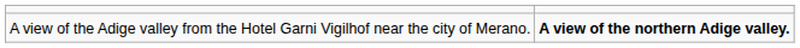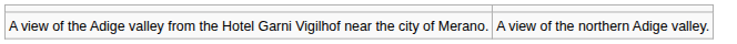row 2 | column 2: bold -> normal
